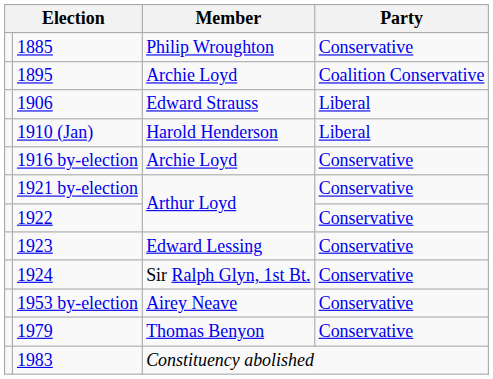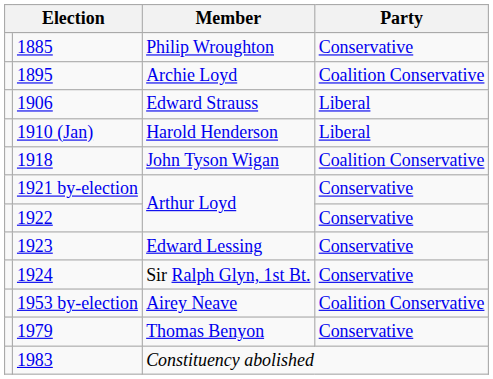- row: 1916 by-election | Archie Loyd | Conservative
+ row: 1918 | John Tyson Wigan | Coalition Conservative
1953 by-election | Party: Conservative -> Coalition Conservative
